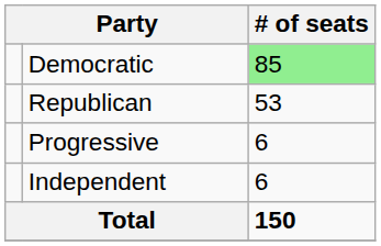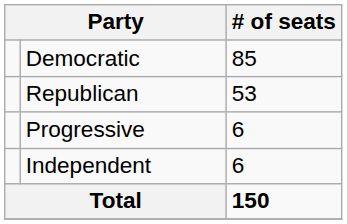Democratic | # of seats: lightgreen background -> no background
